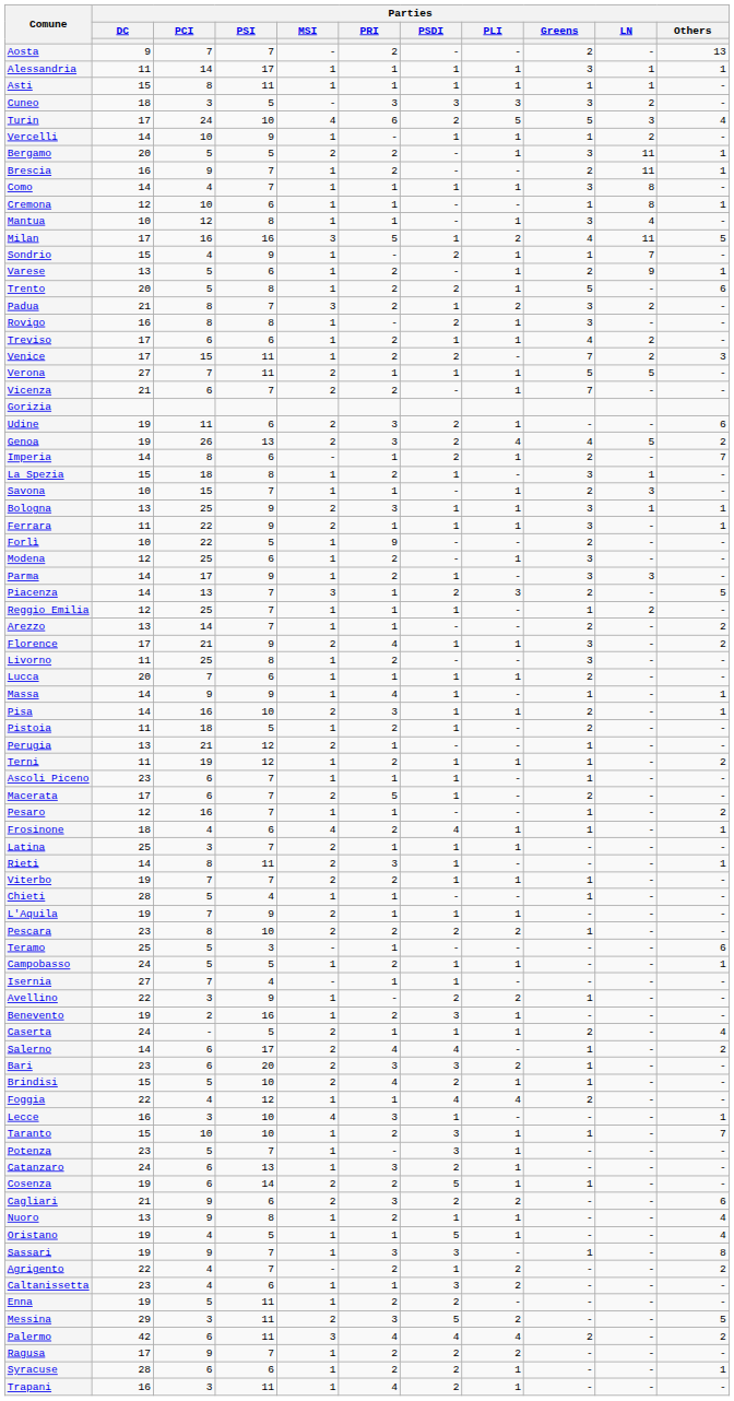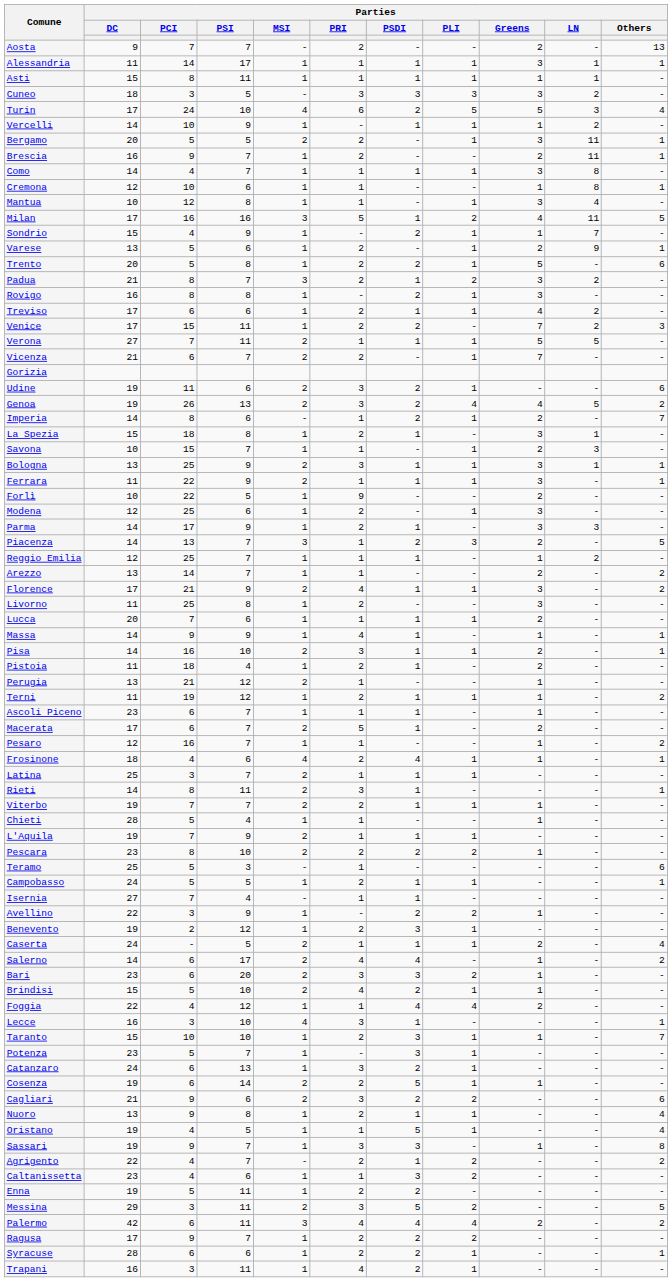Pistoia | Parties / PSI: 5 -> 4
Benevento | Parties / PSI: 16 -> 12
